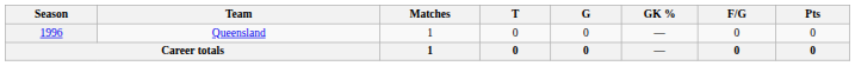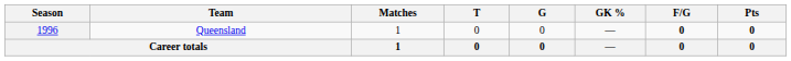1996 | F/G: normal -> bold
1996 | Pts: normal -> bold
